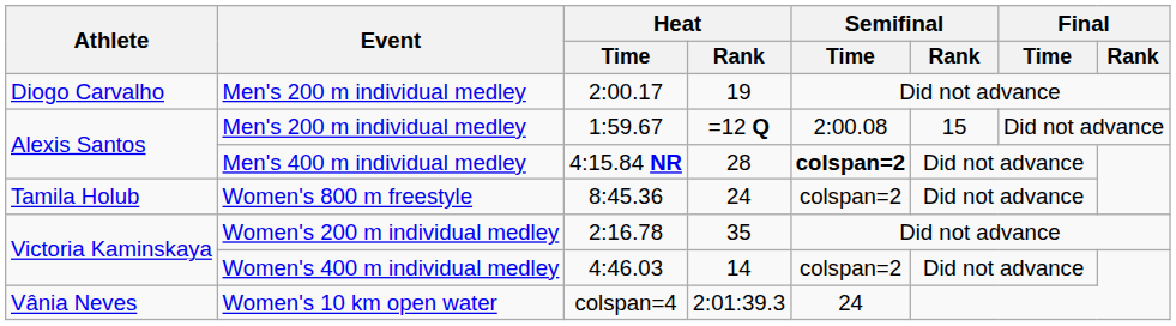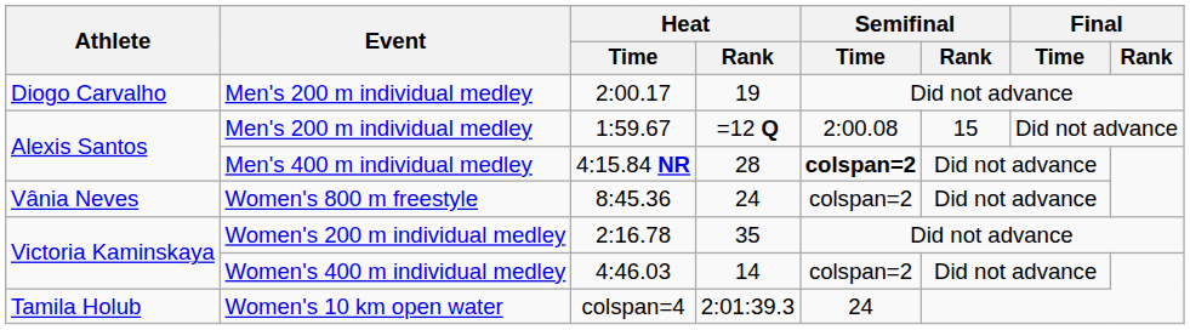8:45.36 | Athlete: Tamila Holub -> Vânia Neves
colspan=4 | Athlete: Vânia Neves -> Tamila Holub
